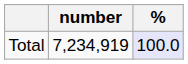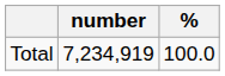row 2 | %: lavender background -> no background
